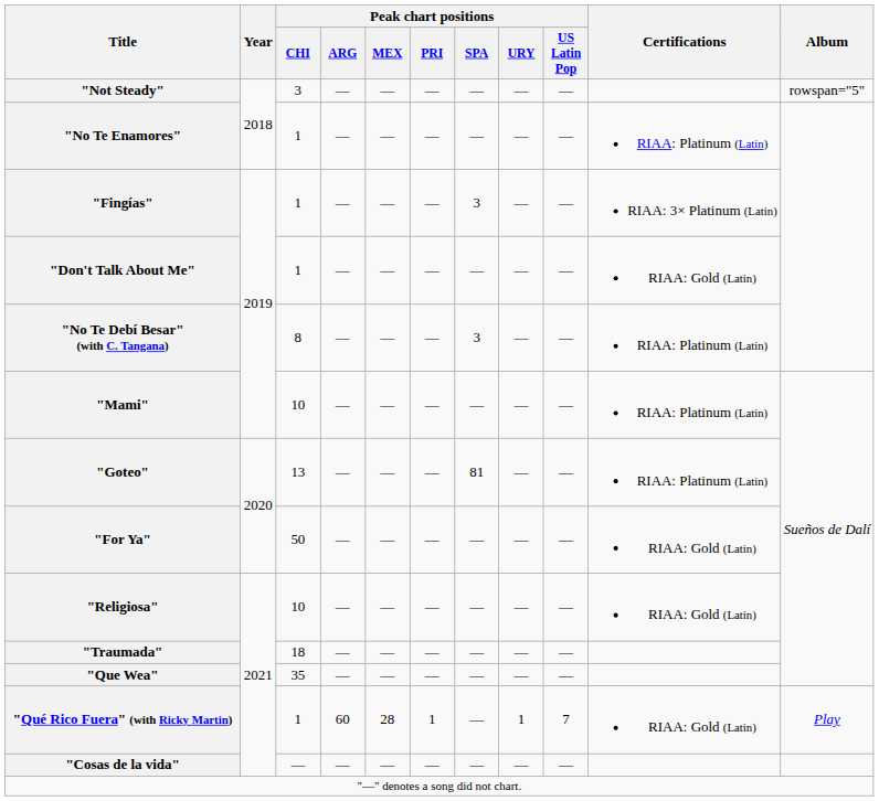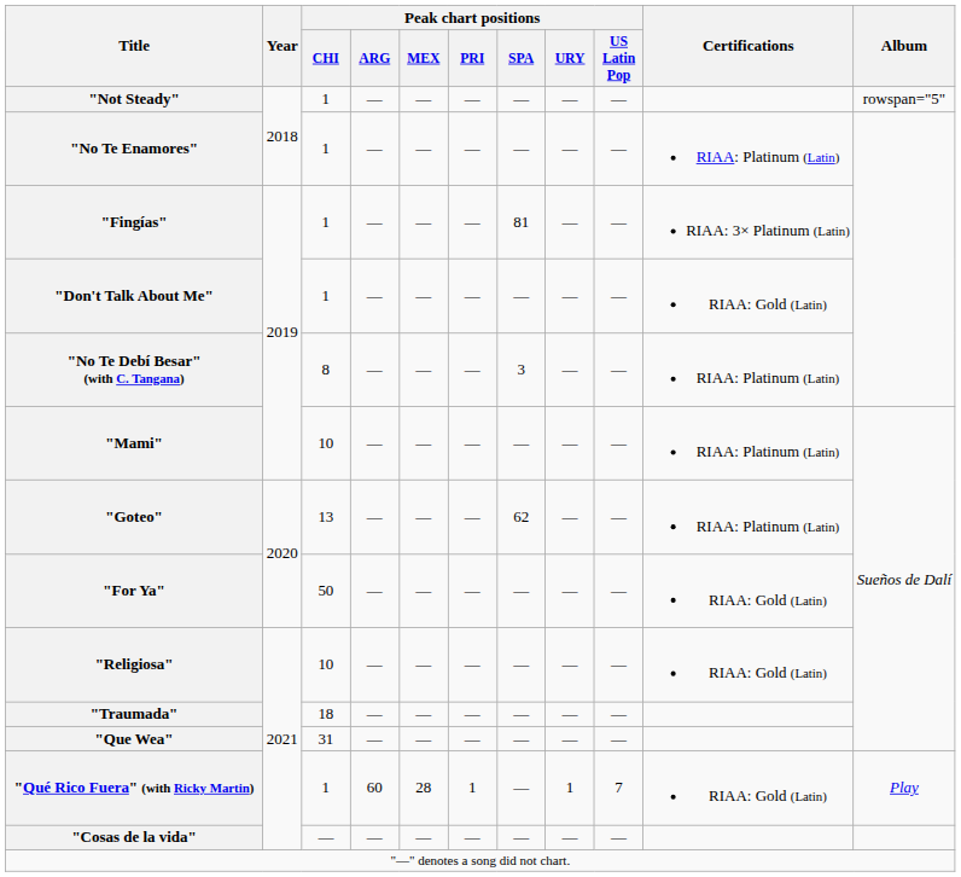"Not Steady" | Peak chart positions / CHI: 3 -> 1
"Fingías" | Peak chart positions / SPA: 3 -> 81
"Goteo" | Peak chart positions / SPA: 81 -> 62
"Que Wea" | Peak chart positions / CHI: 35 -> 31
